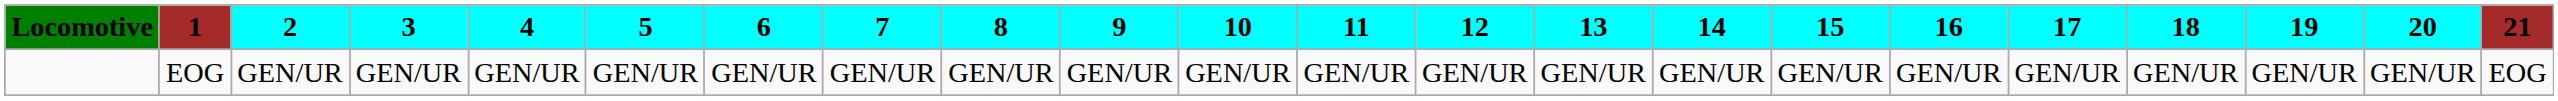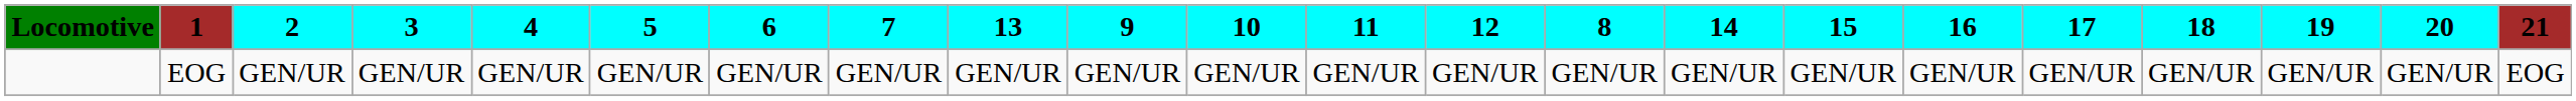columns swapped: 8 <-> 13
